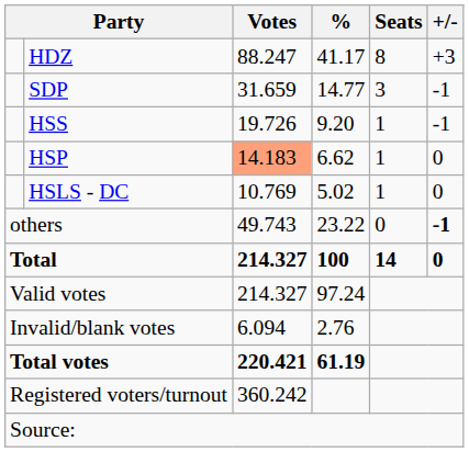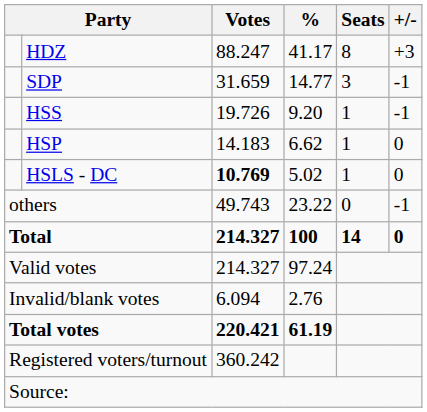HSP | Votes: lightsalmon background -> no background
HSLS - DC | Votes: normal -> bold
others | +/-: bold -> normal
